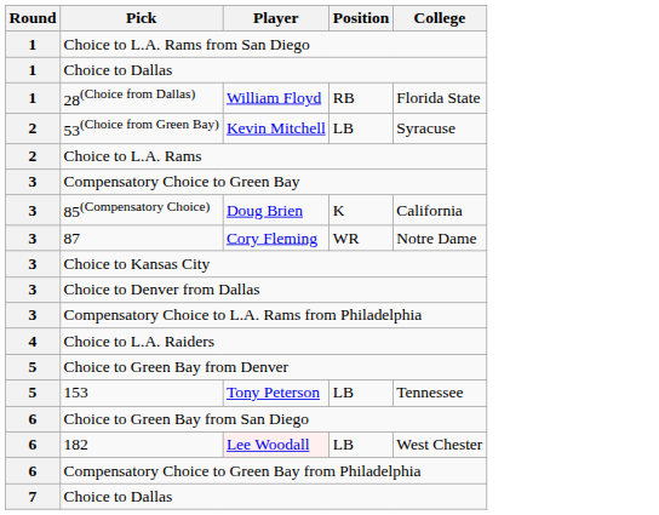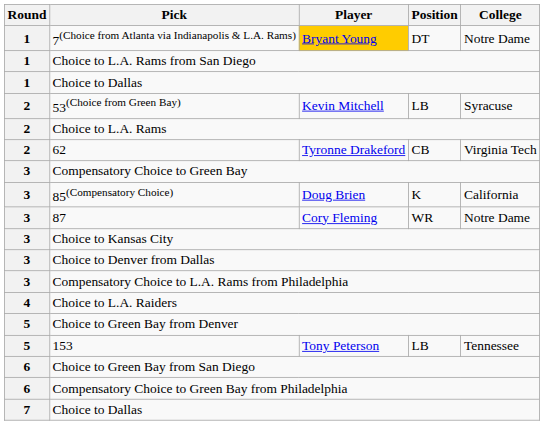+ row: 1 | 7(Choice from Atlanta via Indianapolis & L.A. Rams) | Bryant Young | DT | Notre Dame
- row: 1 | 28(Choice from Dallas) | William Floyd | RB | Florida State
+ row: 2 | 62 | Tyronne Drakeford | CB | Virginia Tech
- row: 6 | 182 | Lee Woodall | LB | West Chester
